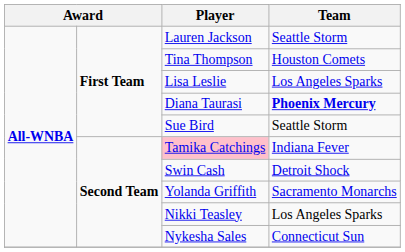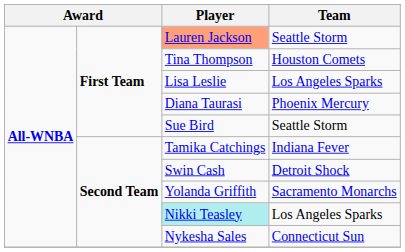row 2 | Player: no background -> lightsalmon background
row 5 | Team: bold -> normal
row 7 | Player: pink background -> no background
row 10 | Player: no background -> paleturquoise background
